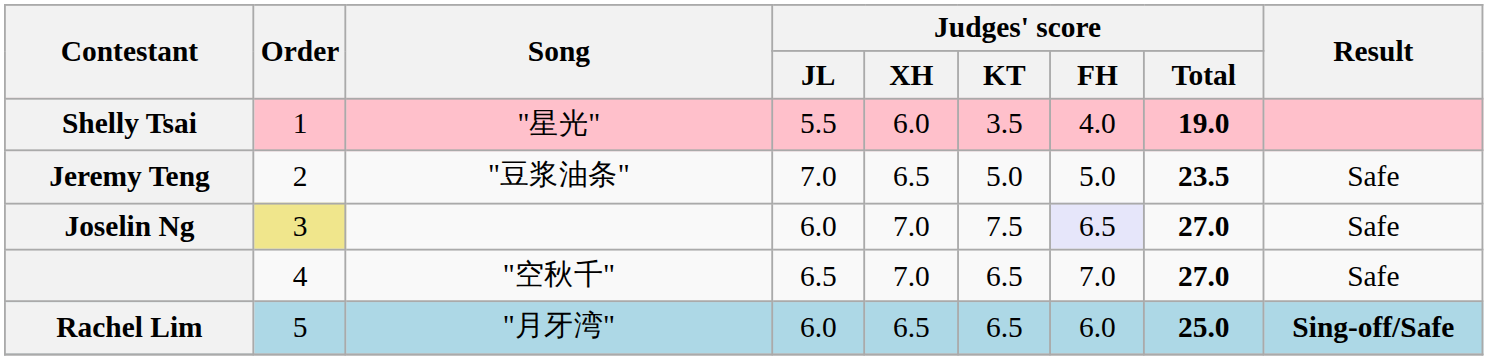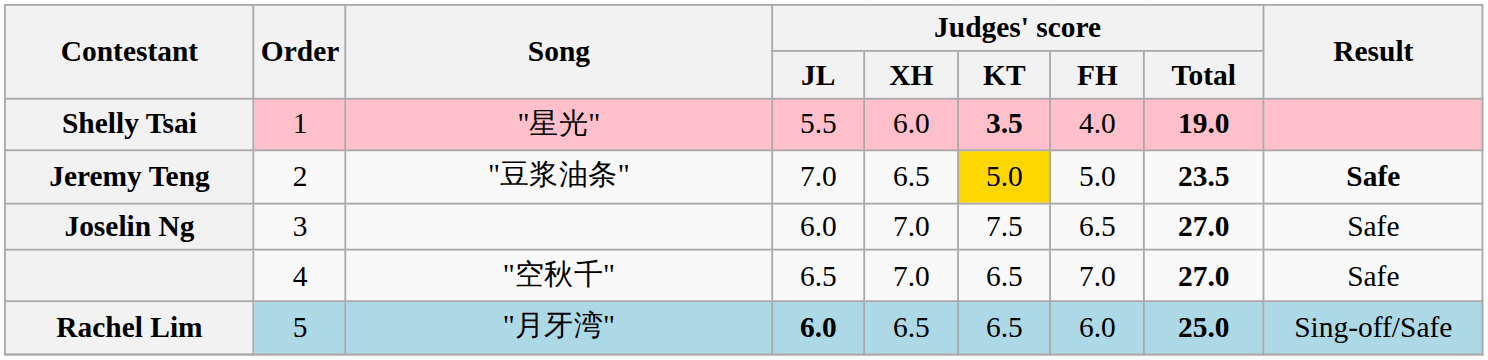Shelly Tsai | Judges' score / KT: normal -> bold
Jeremy Teng | Judges' score / KT: no background -> gold background
Jeremy Teng | Result: normal -> bold
Joselin Ng | Order: khaki background -> no background
Joselin Ng | Judges' score / FH: lavender background -> no background
Rachel Lim | Judges' score / JL: normal -> bold
Rachel Lim | Result: bold -> normal
